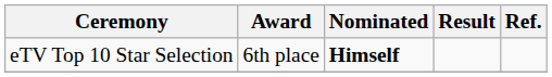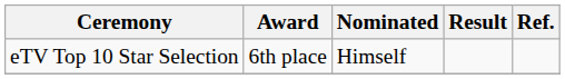eTV Top 10 Star Selection | Nominated: bold -> normal
